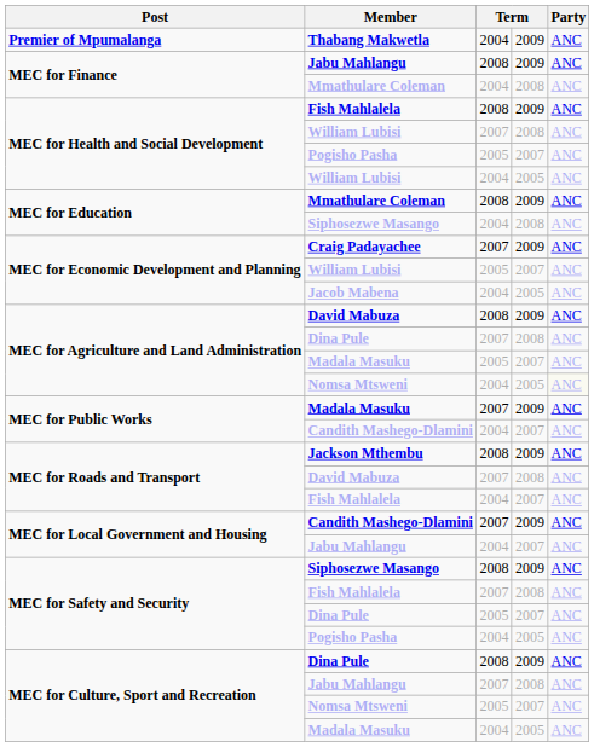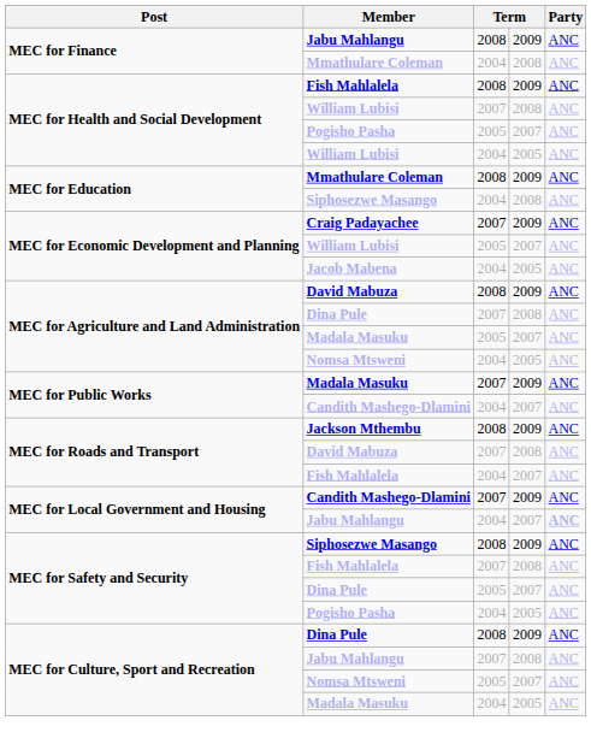- row: Premier of Mpumalanga | Thabang Makwetla | 2004 | 2009 | ANC
Jabu Mahlangu / 2004 | Party: normal -> bold
